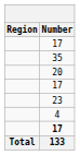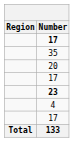row 3 | Number: normal -> bold
row 7 | Number: normal -> bold
row 9 | Number: bold -> normal
